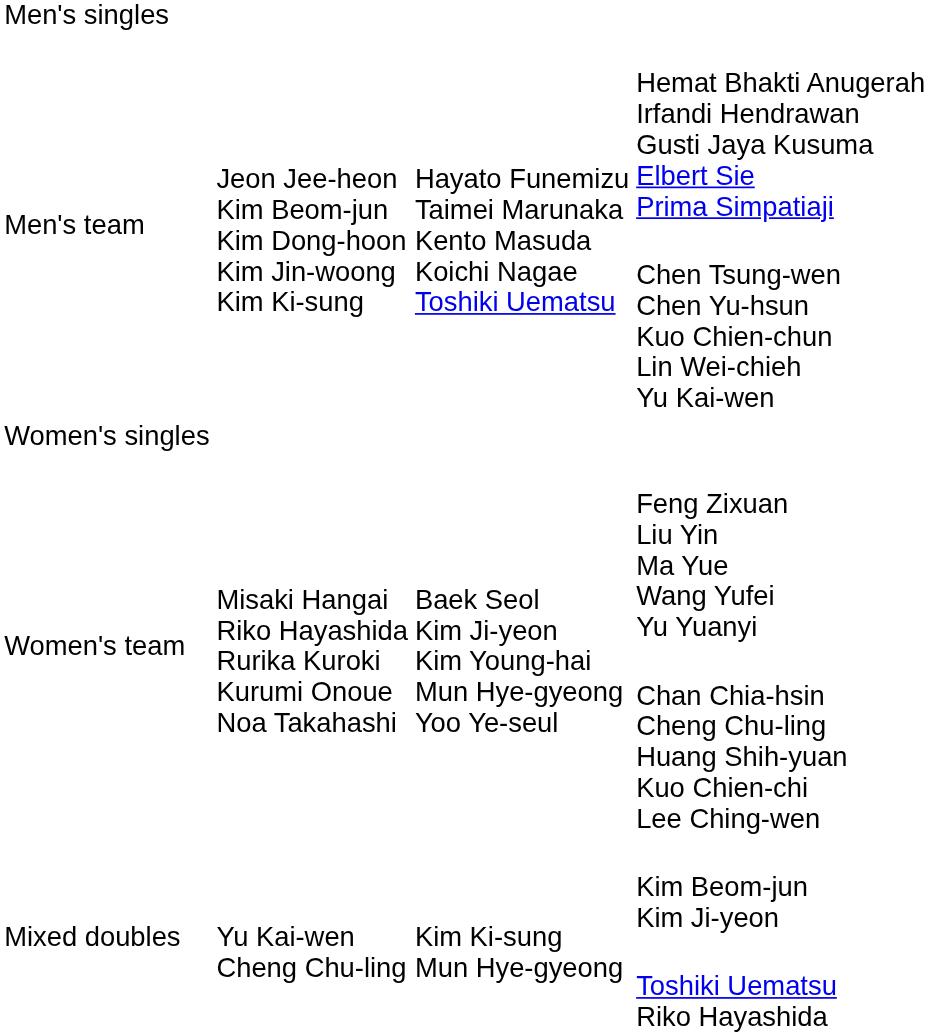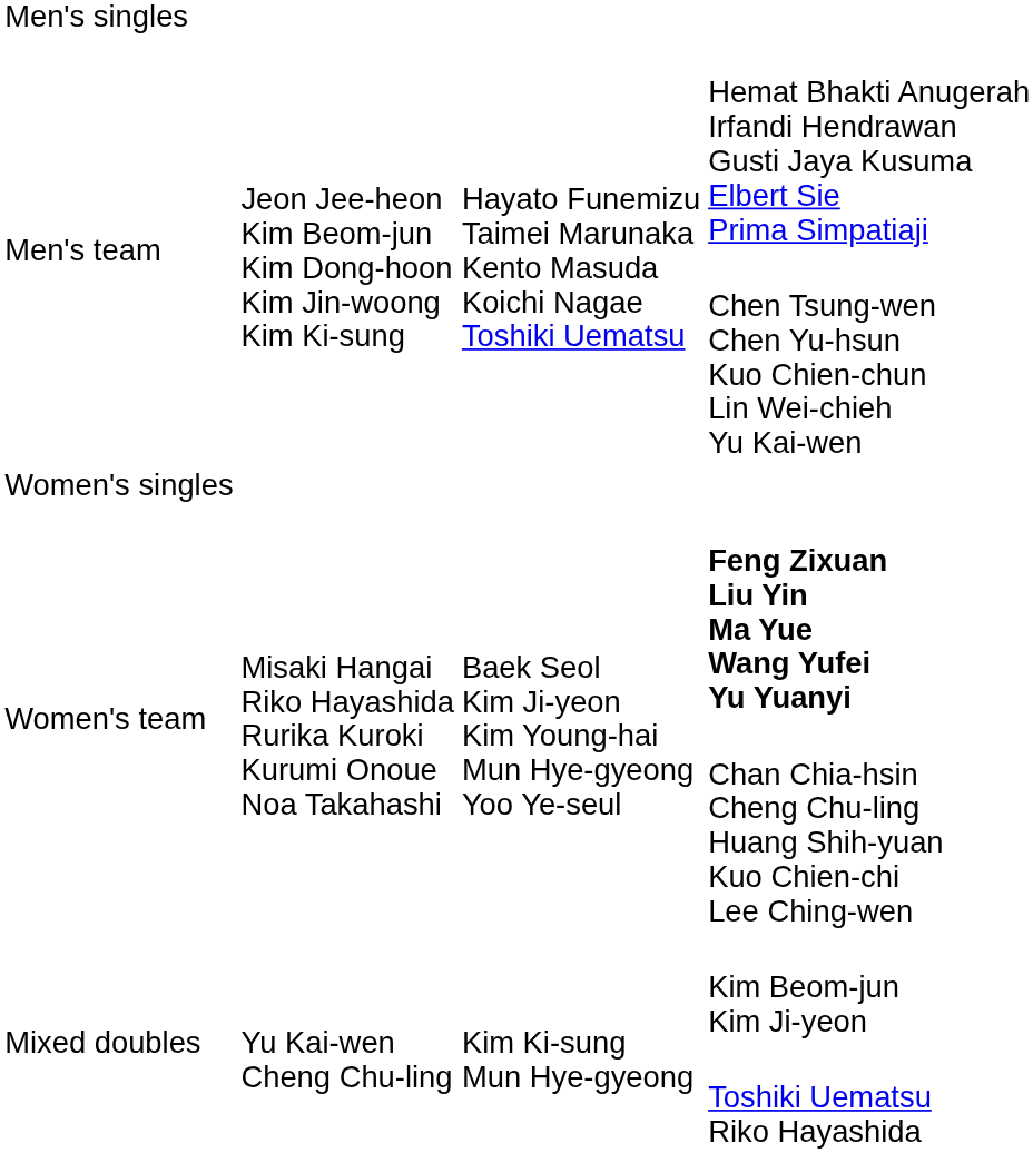Feng Zixuan Liu Yin Ma Yue Wang Yufei Yu Yuanyi | column 4: normal -> bold
